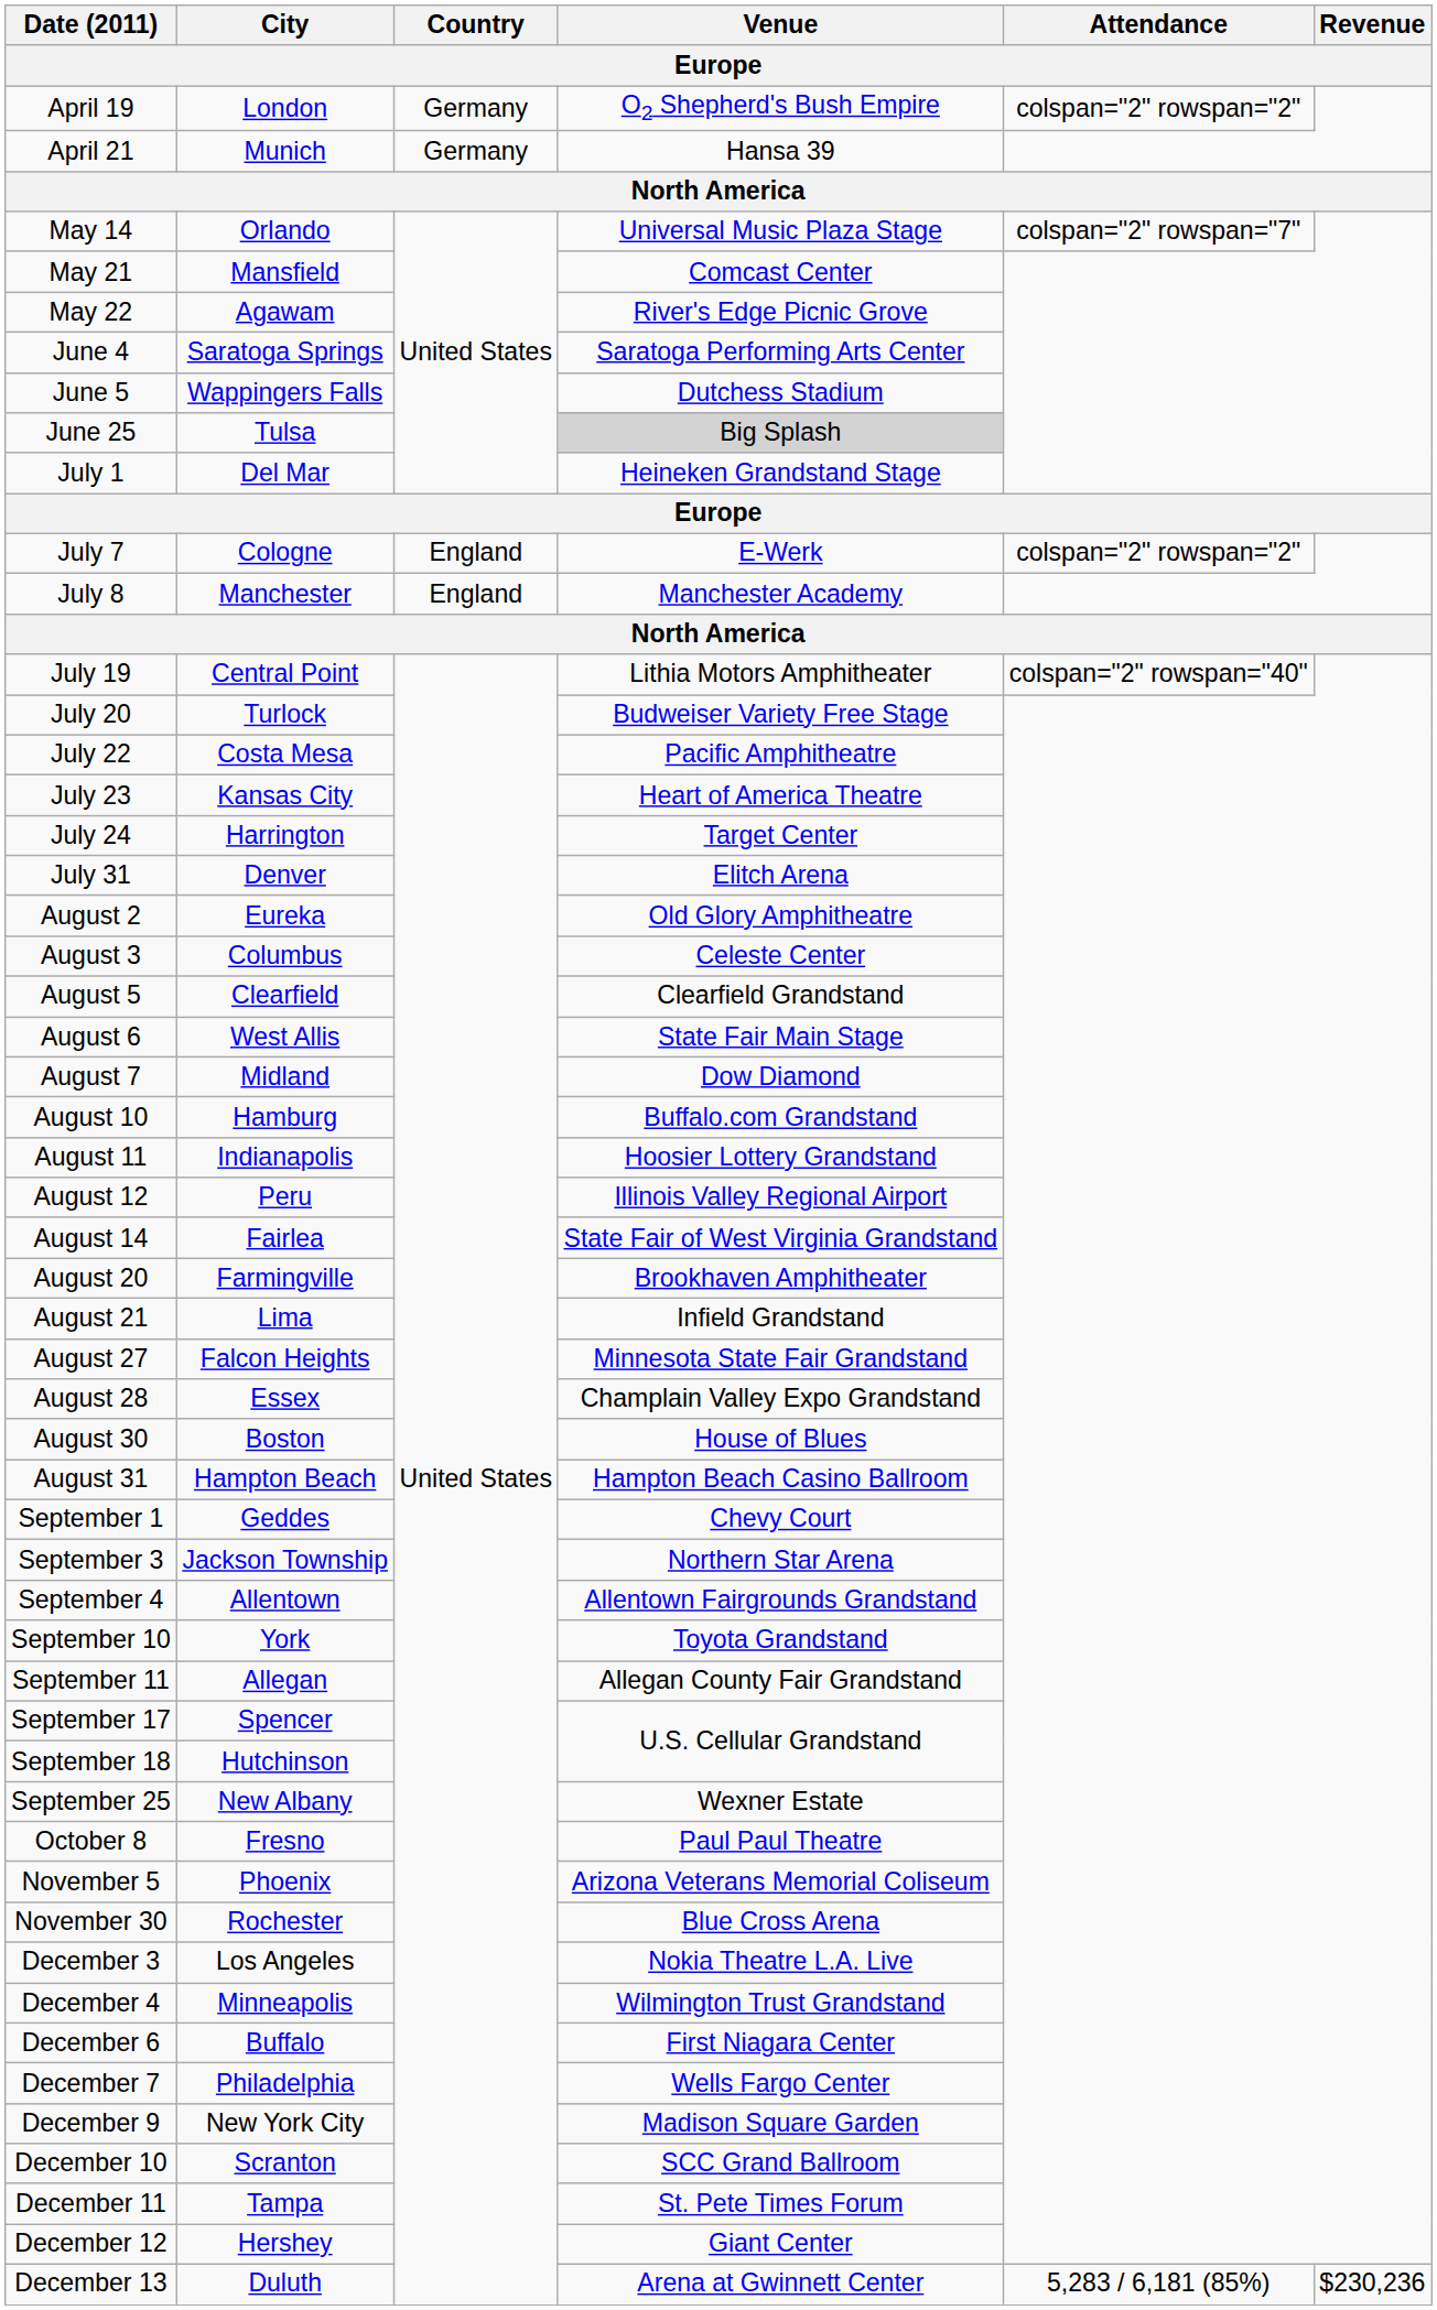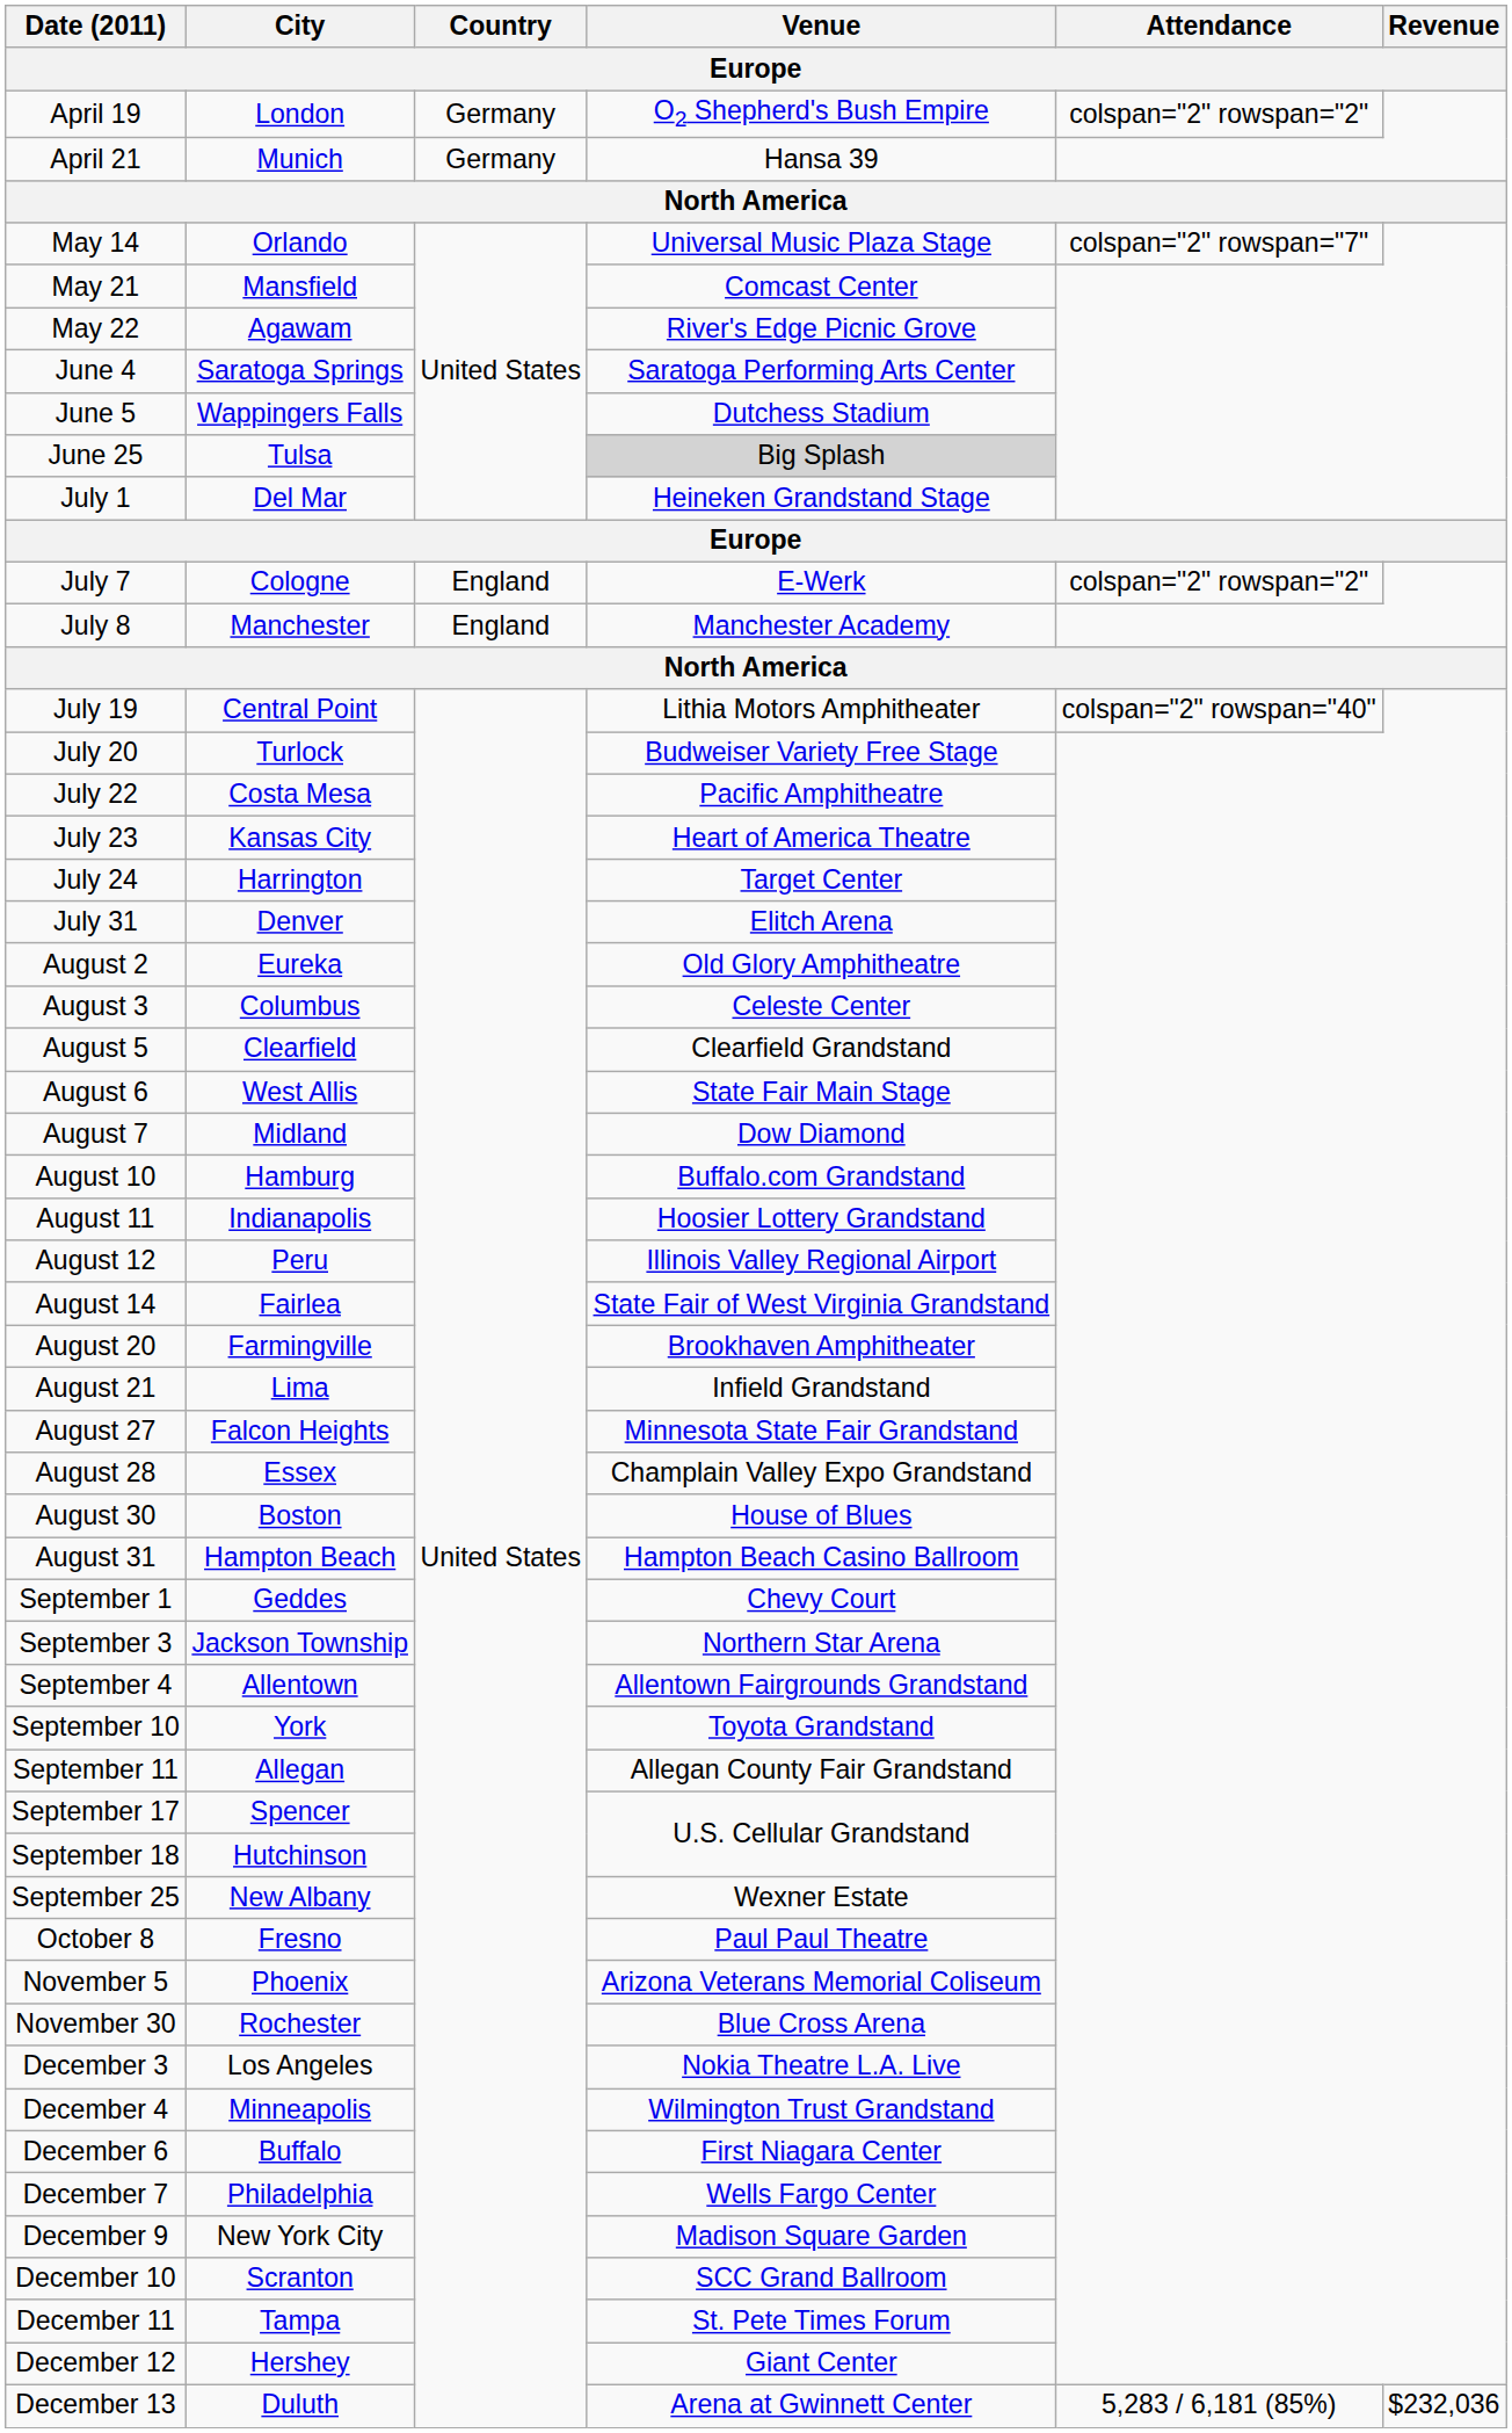December 13 | Revenue: $230,236 -> $232,036
